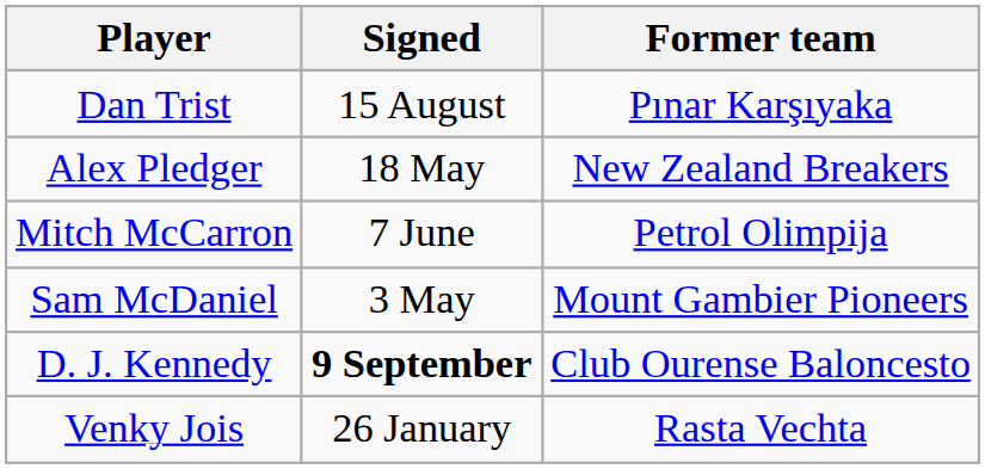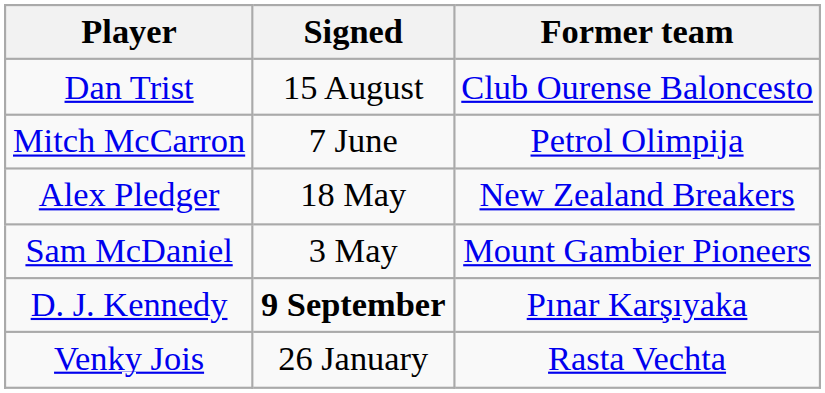Dan Trist | Former team: Pınar Karşıyaka -> Club Ourense Baloncesto
rows swapped: Alex Pledger <-> Mitch McCarron
D. J. Kennedy | Former team: Club Ourense Baloncesto -> Pınar Karşıyaka
